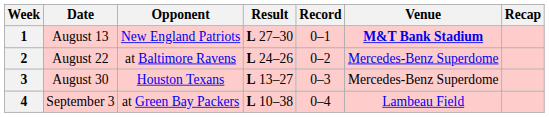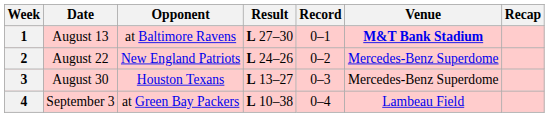1 | Opponent: New England Patriots -> at Baltimore Ravens
2 | Opponent: at Baltimore Ravens -> New England Patriots
